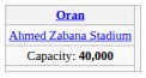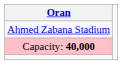Capacity: 40,000 | Oran: no background -> pink background
